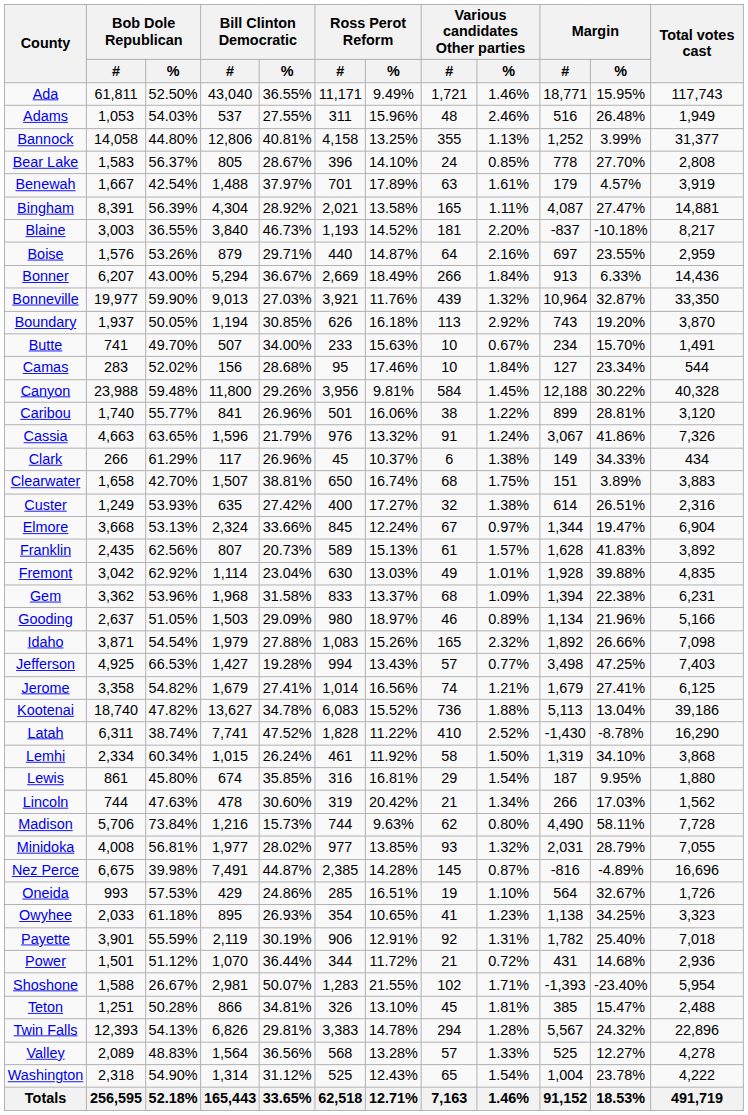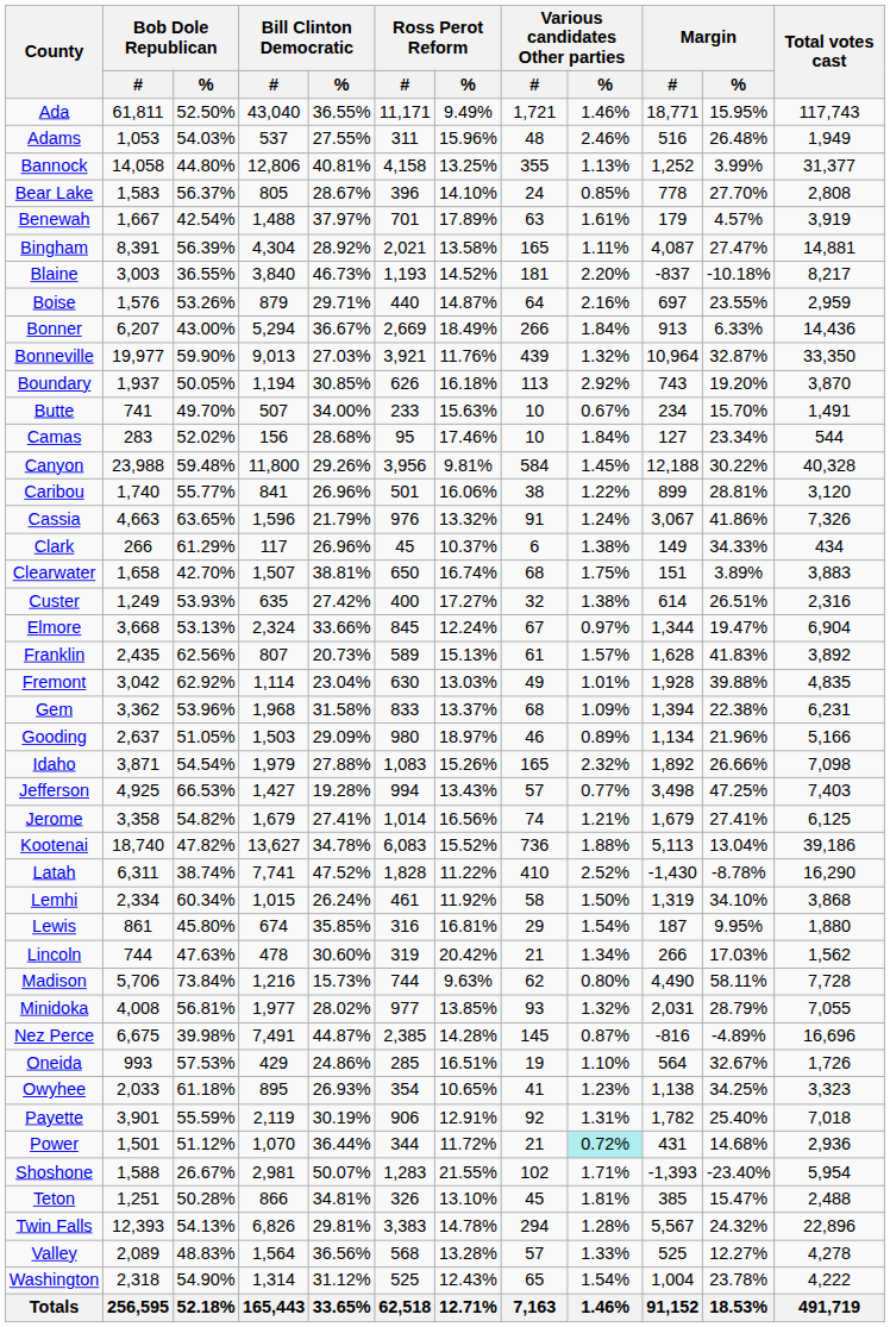Power | Various candidates Other parties / %: no background -> paleturquoise background
